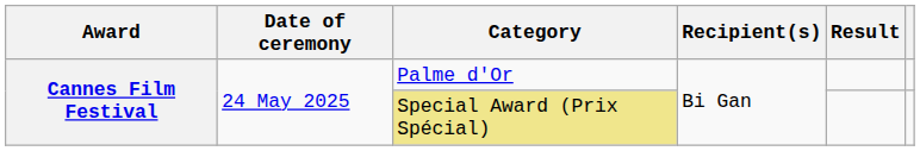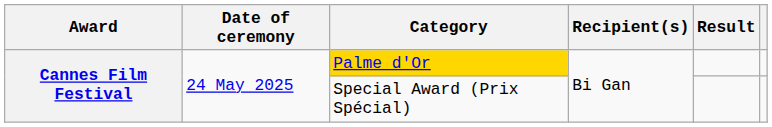Palme d'Or | Category: no background -> gold background
Special Award (Prix Spécial) | Category: khaki background -> no background
